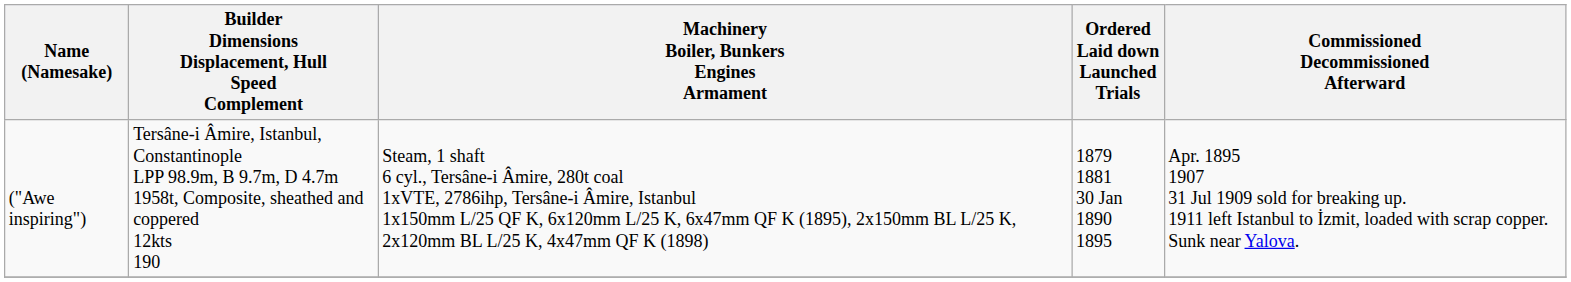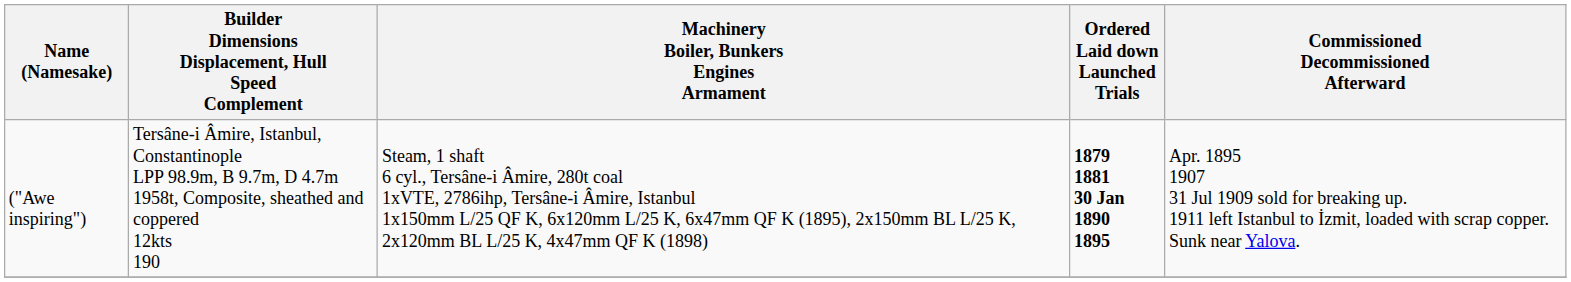("Awe inspiring") | Ordered Laid down Launched Trials: normal -> bold
